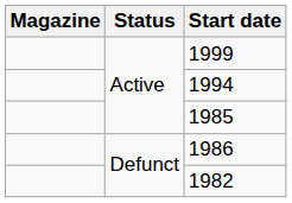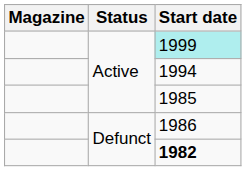1999 | Start date: no background -> paleturquoise background
1982 | Start date: normal -> bold
